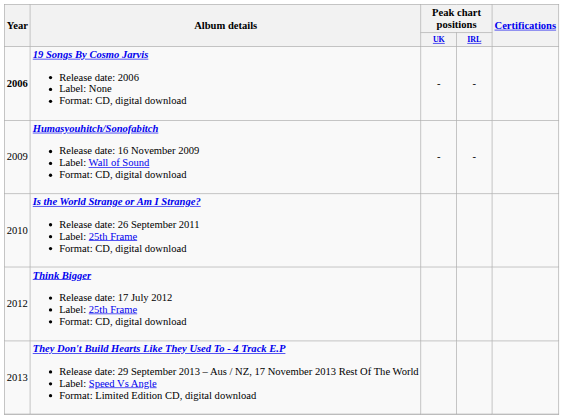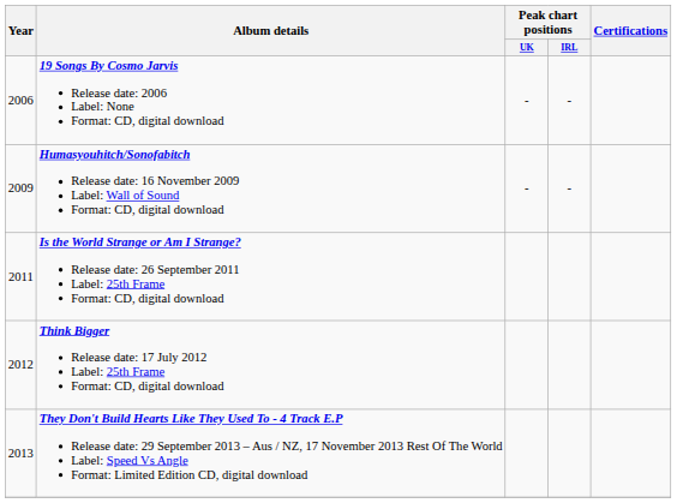row 3 | Year: bold -> normal
row 5 | Year: 2010 -> 2011
